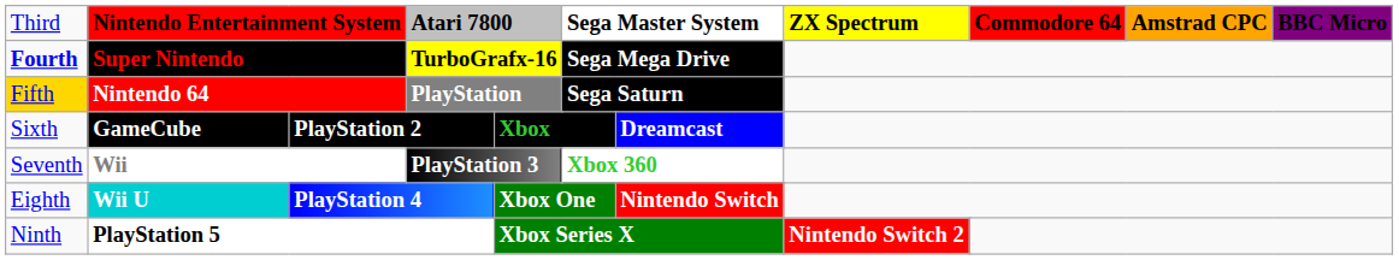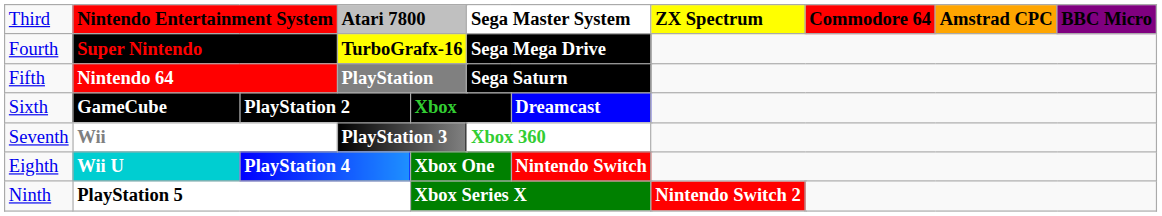Fourth | column 1: bold -> normal
Fifth | column 1: gold background -> no background
